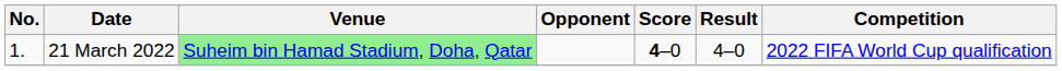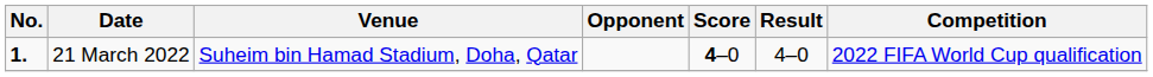21 March 2022 | No.: normal -> bold
21 March 2022 | Venue: lightgreen background -> no background
